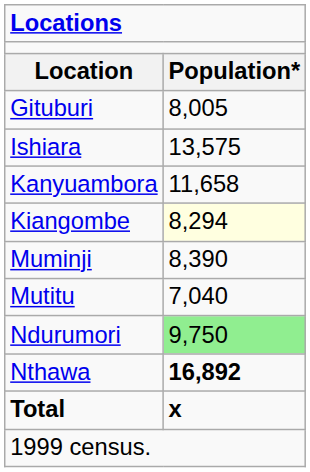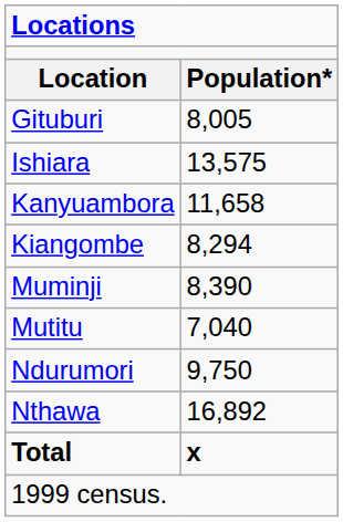Kiangombe | column 2: lightyellow background -> no background
Ndurumori | column 2: lightgreen background -> no background
Nthawa | column 2: bold -> normal
